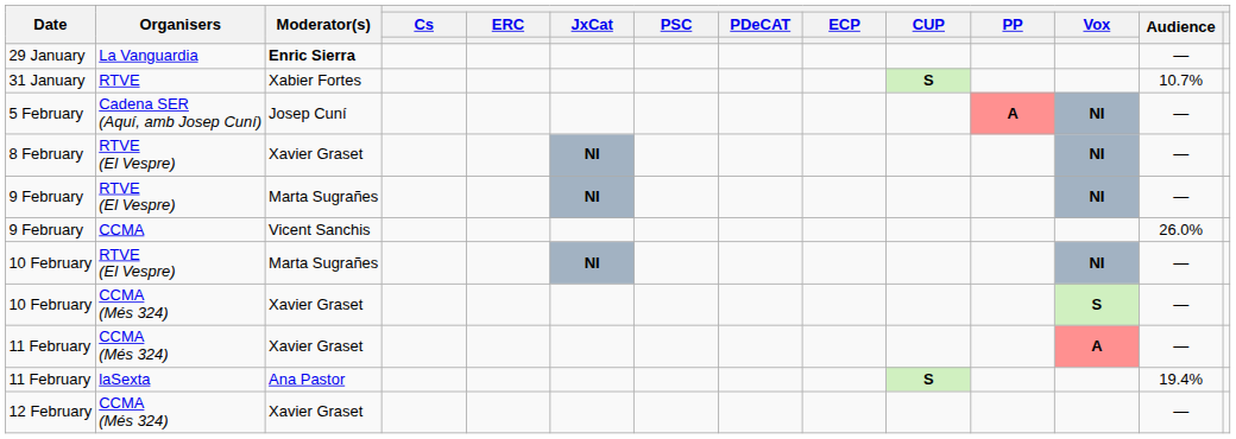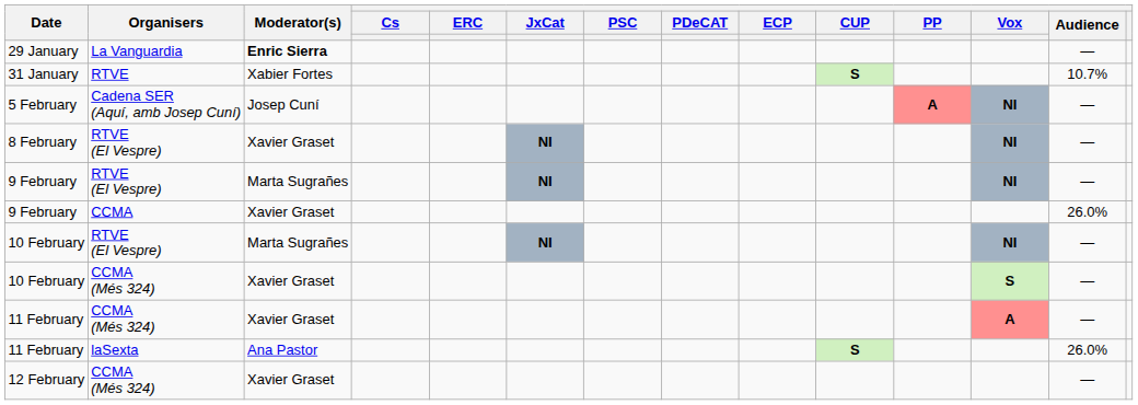9 February / CCMA | Moderator(s): Vicent Sanchis -> Xavier Graset
11 February / laSexta | Audience: 19.4% -> 26.0%
